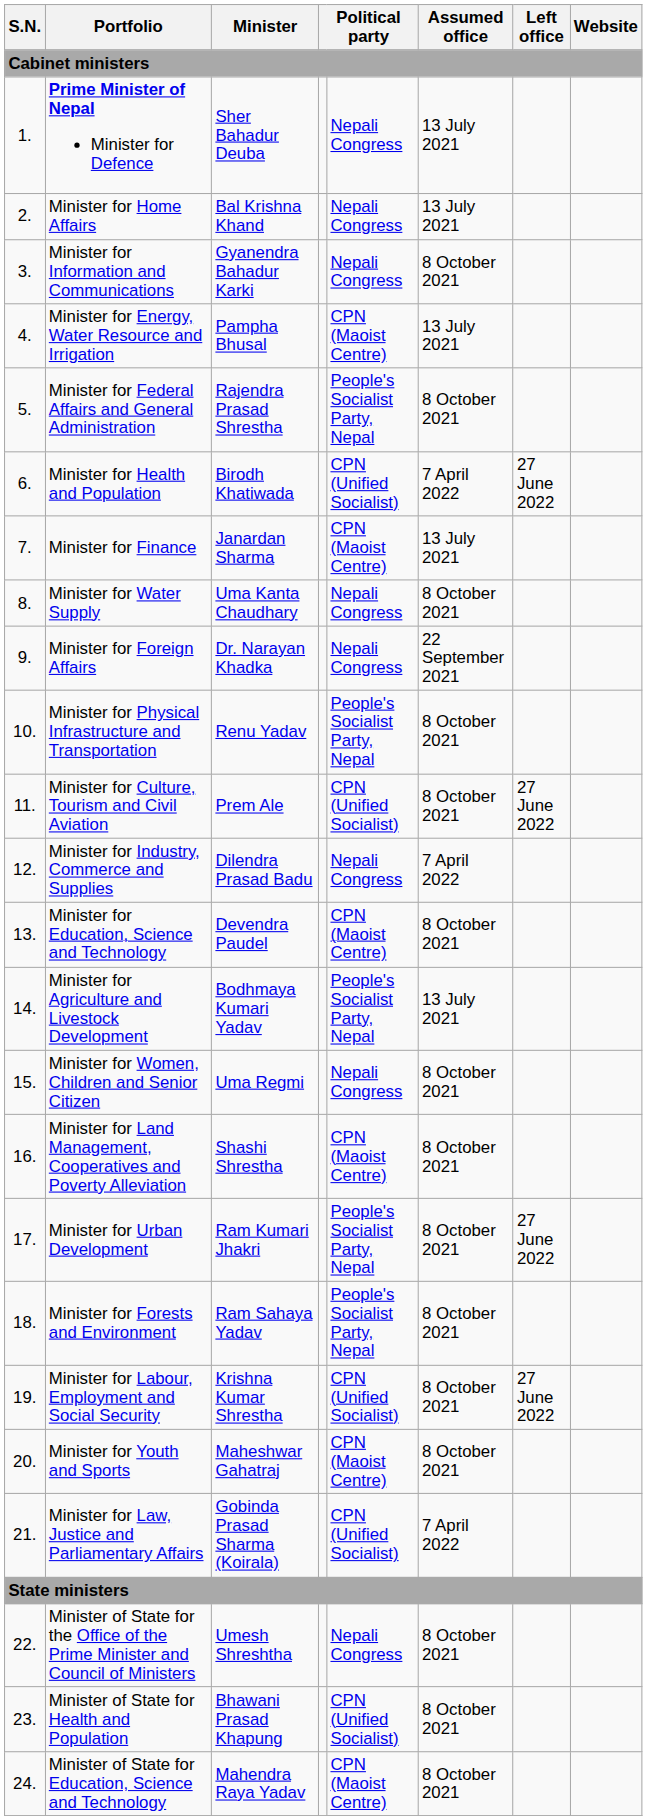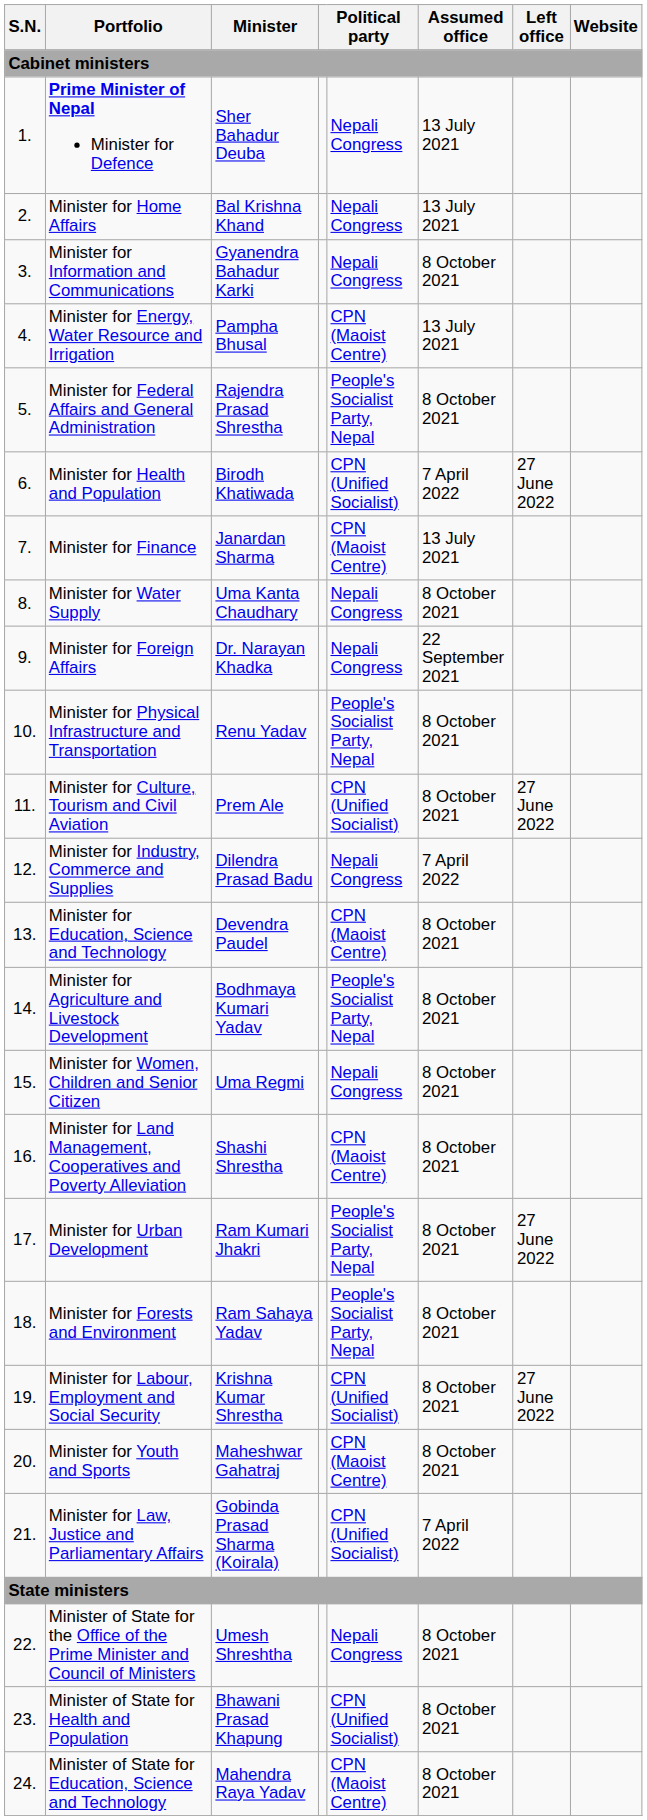Minister for Agriculture and Livestock Development | Assumed office: 13 July 2021 -> 8 October 2021
